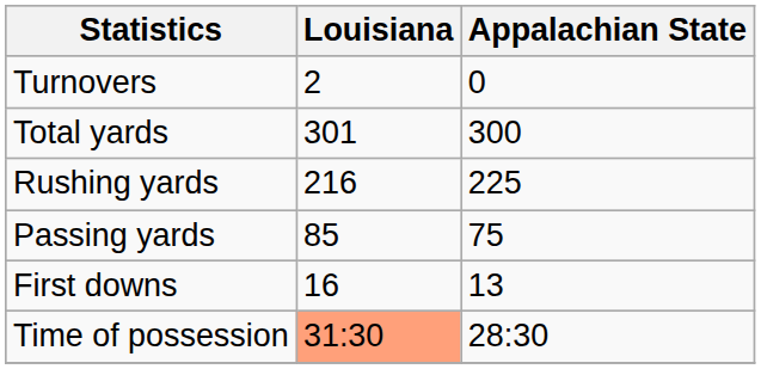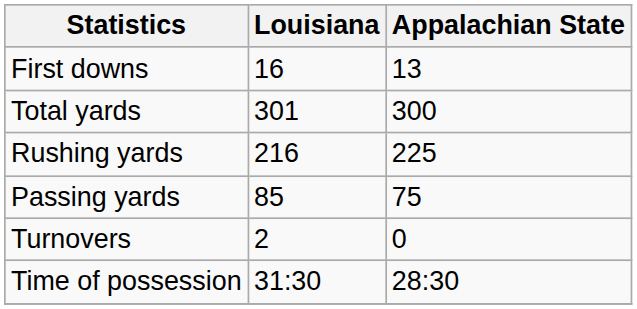rows swapped: First downs <-> Turnovers
Time of possession | Louisiana: lightsalmon background -> no background
